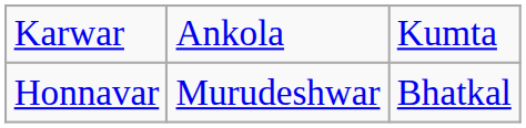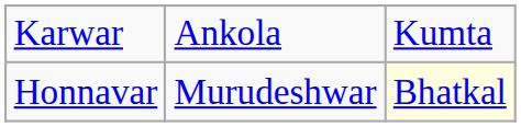Honnavar | column 3: no background -> lightyellow background
